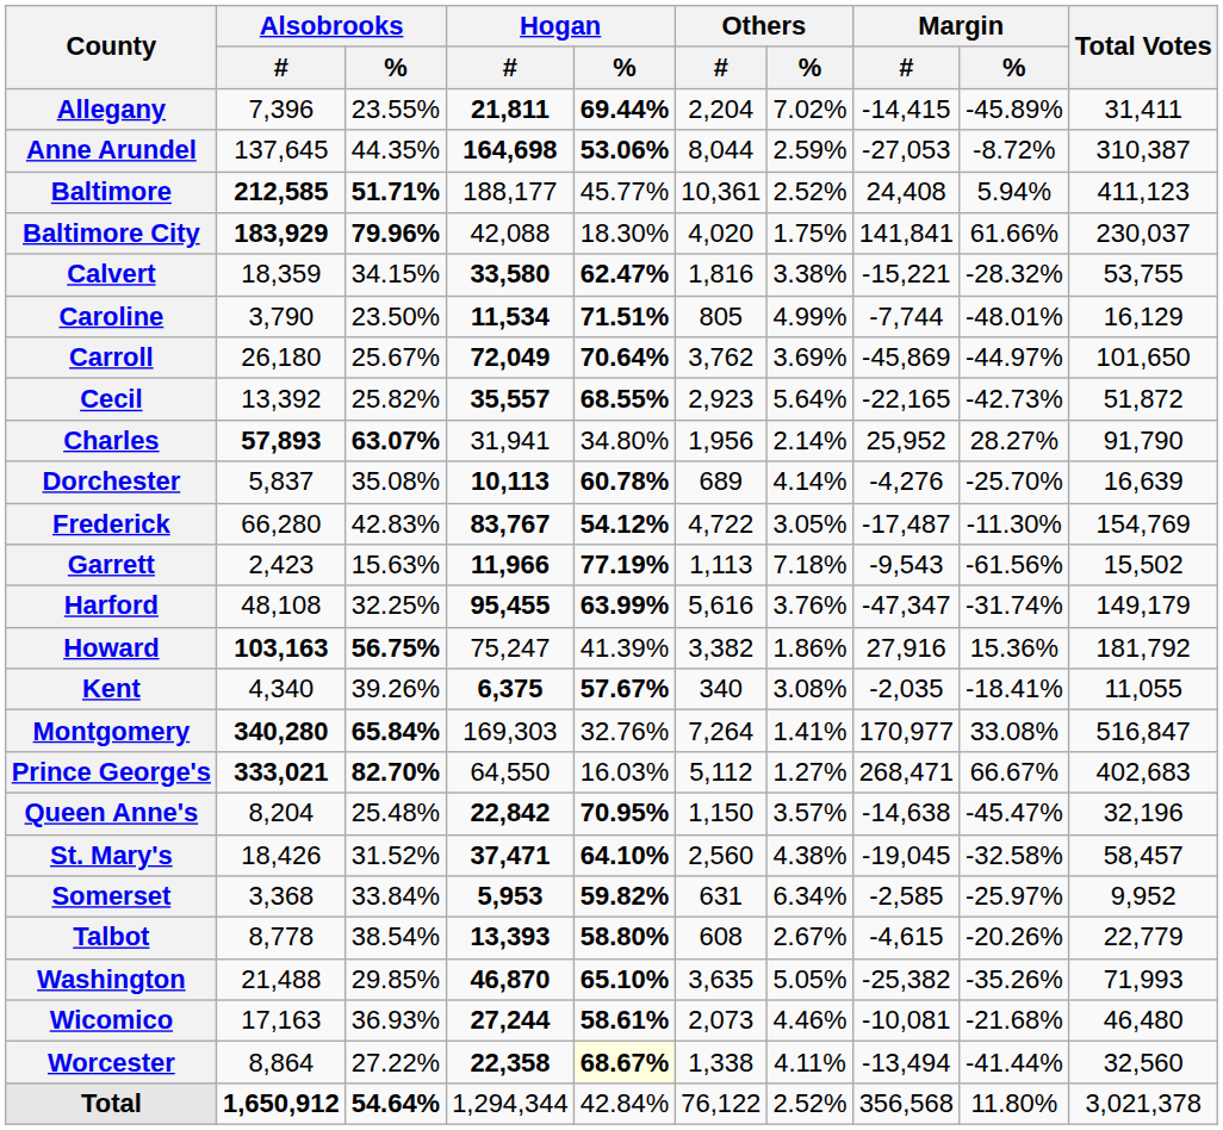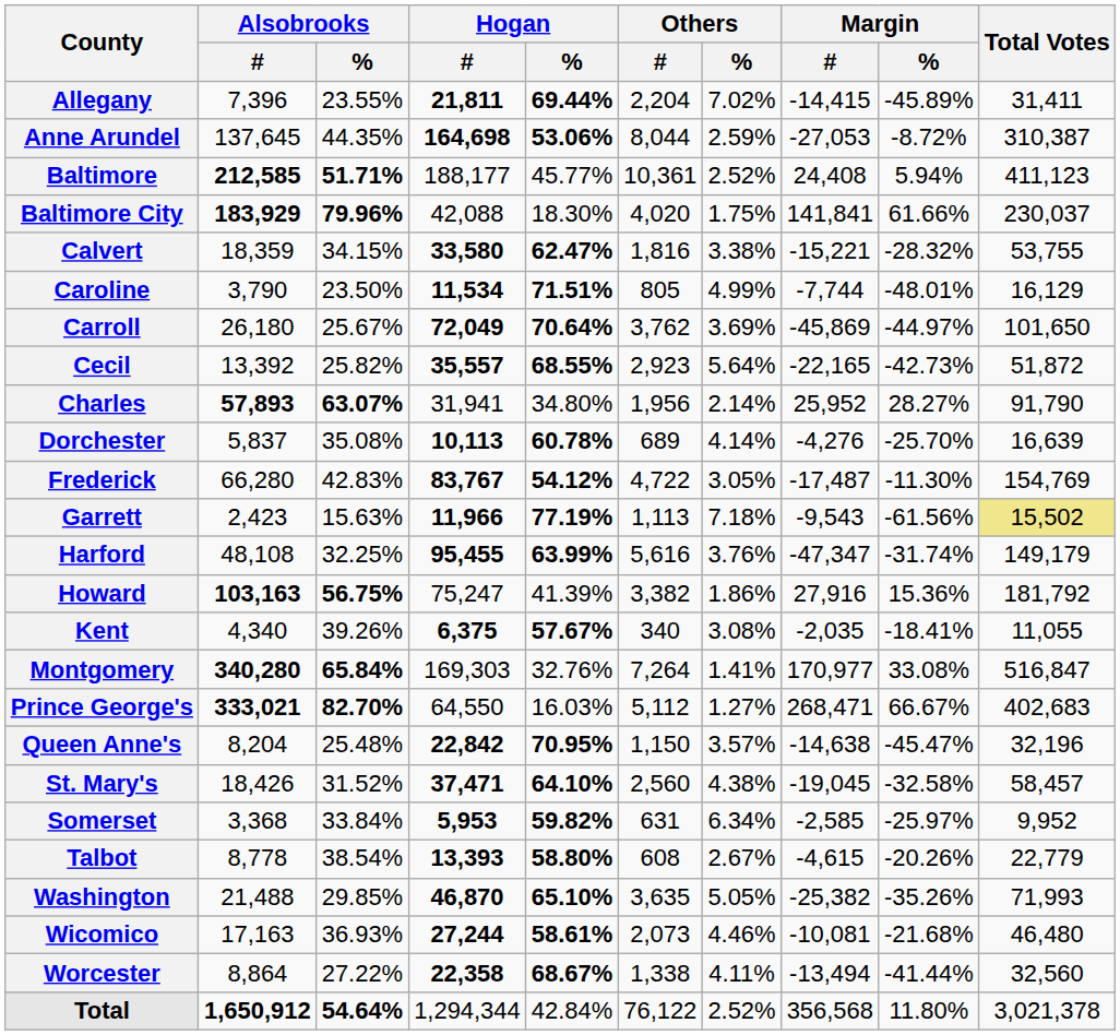Garrett | Total Votes: no background -> khaki background
Worcester | Hogan / %: lightyellow background -> no background
